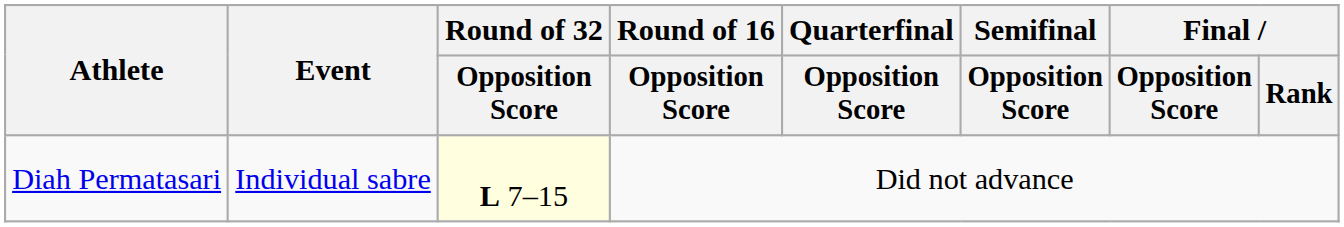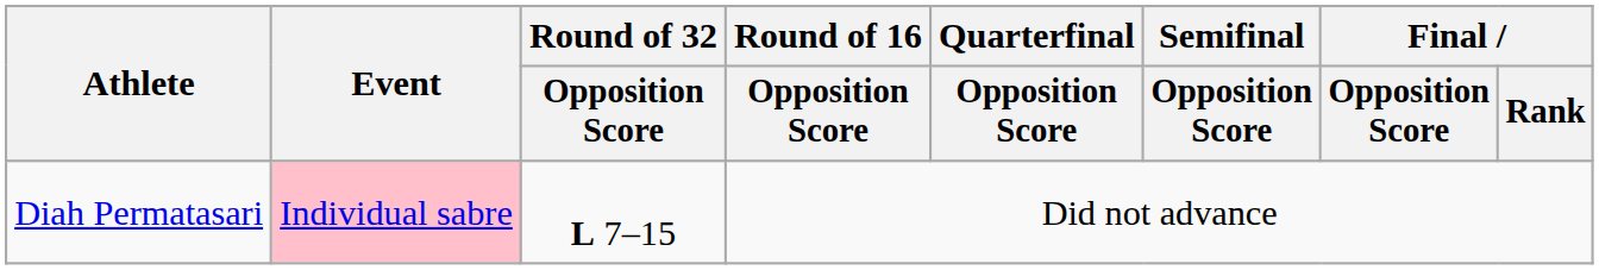Diah Permatasari | Event: no background -> pink background
Diah Permatasari | Round of 32 / Opposition Score: lightyellow background -> no background
